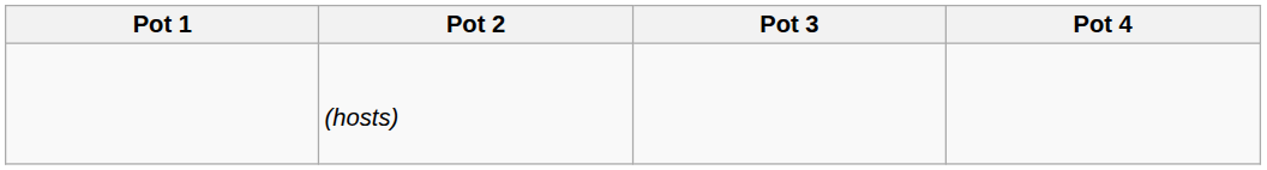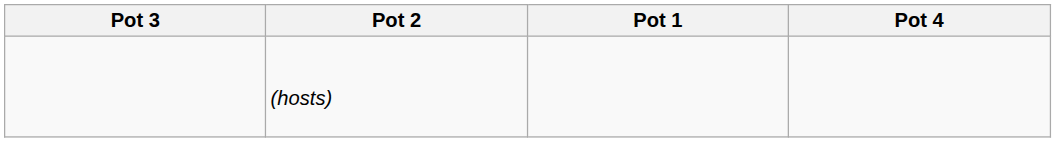columns swapped: Pot 1 <-> Pot 3
